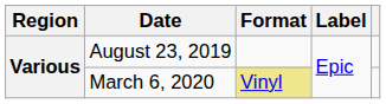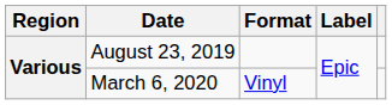March 6, 2020 | Format: khaki background -> no background
